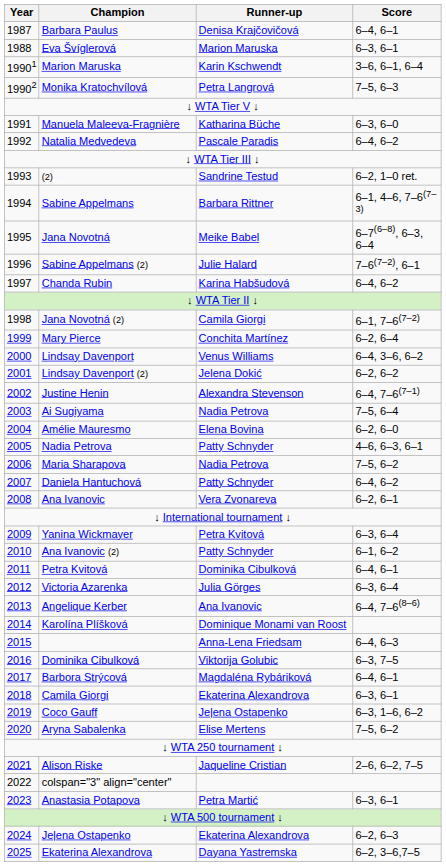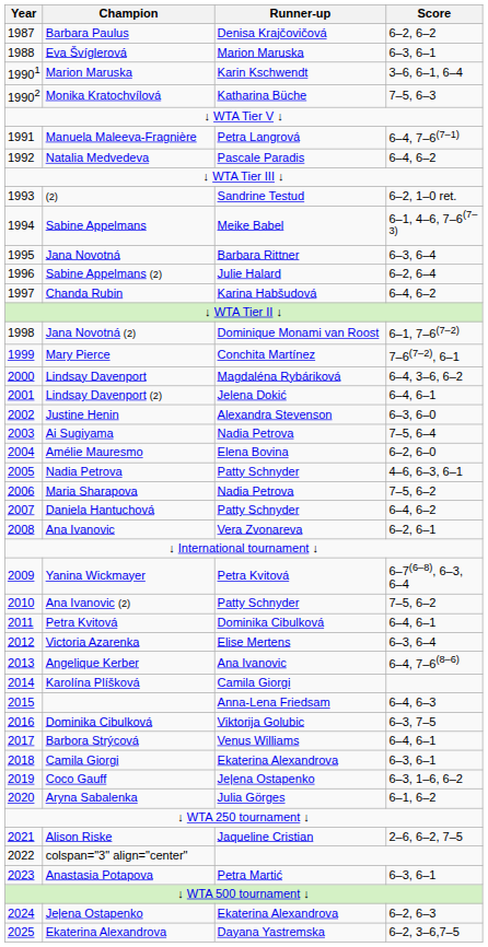Barbara Paulus | Score: 6–4, 6–1 -> 6–2, 6–2
Monika Kratochvílová | Runner-up: Petra Langrová -> Katharina Büche
Manuela Maleeva-Fragnière | Runner-up: Katharina Büche -> Petra Langrová
Manuela Maleeva-Fragnière | Score: 6–3, 6–0 -> 6–4, 7–6(7–1)
Sabine Appelmans | Runner-up: Barbara Rittner -> Meike Babel
Jana Novotná | Runner-up: Meike Babel -> Barbara Rittner
Jana Novotná | Score: 6–7(6–8), 6–3, 6–4 -> 6–3, 6–4
Sabine Appelmans (2) | Score: 7–6(7–2), 6–1 -> 6–2, 6–4
Jana Novotná (2) | Runner-up: Camila Giorgi -> Dominique Monami van Roost
Mary Pierce | Score: 6–2, 6–4 -> 7–6(7–2), 6–1
Lindsay Davenport | Runner-up: Venus Williams -> Magdaléna Rybáriková
Lindsay Davenport (2) | Score: 6–2, 6–2 -> 6–4, 6–1
Justine Henin | Score: 6–4, 7–6(7–1) -> 6–3, 6–0
Yanina Wickmayer | Score: 6–3, 6–4 -> 6–7(6–8), 6–3, 6–4
Ana Ivanovic (2) | Score: 6–1, 6–2 -> 7–5, 6–2
Victoria Azarenka | Runner-up: Julia Görges -> Elise Mertens
Karolína Plíšková | Runner-up: Dominique Monami van Roost -> Camila Giorgi
Barbora Strýcová | Runner-up: Magdaléna Rybáriková -> Venus Williams
Aryna Sabalenka | Runner-up: Elise Mertens -> Julia Görges
Aryna Sabalenka | Score: 7–5, 6–2 -> 6–1, 6–2
